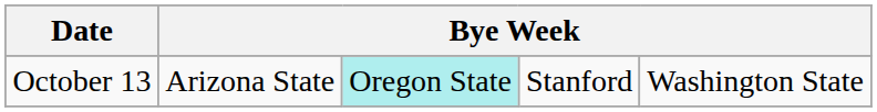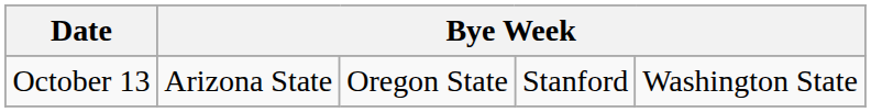October 13 | column 3: paleturquoise background -> no background
